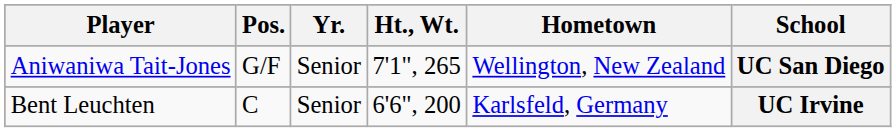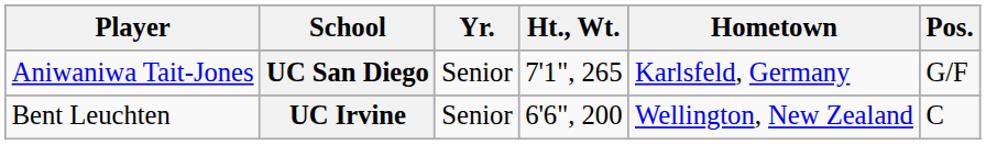columns swapped: Pos. <-> School
Aniwaniwa Tait-Jones | Hometown: Wellington, New Zealand -> Karlsfeld, Germany
Bent Leuchten | Hometown: Karlsfeld, Germany -> Wellington, New Zealand
